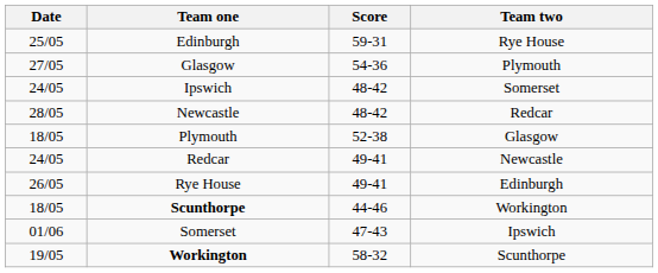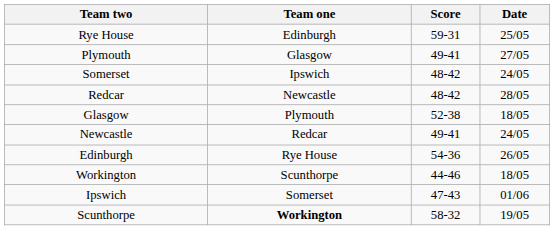columns swapped: Date <-> Team two
row 3 | Score: 54-36 -> 49-41
row 8 | Score: 49-41 -> 54-36
row 9 | Team one: bold -> normal
